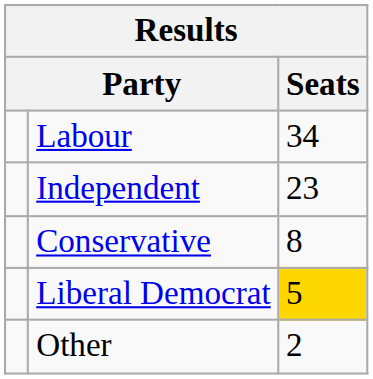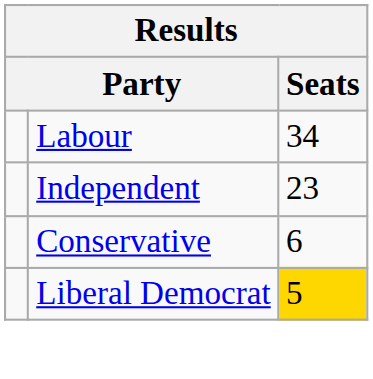Conservative | Seats: 8 -> 6
- row: Other | 2
